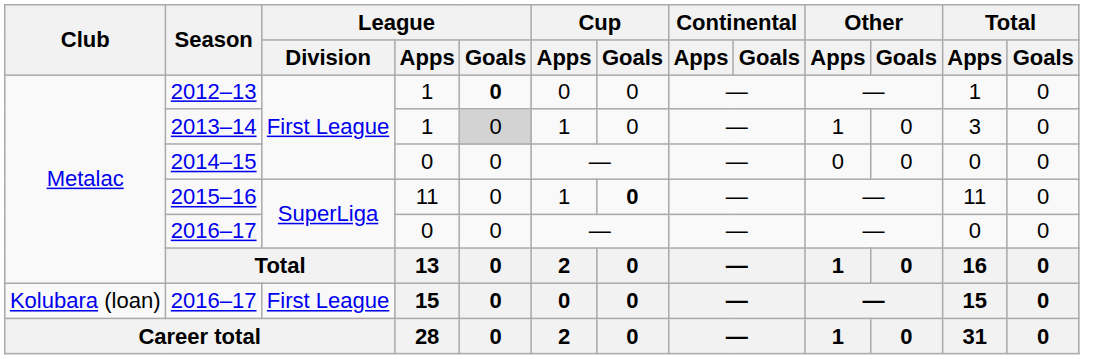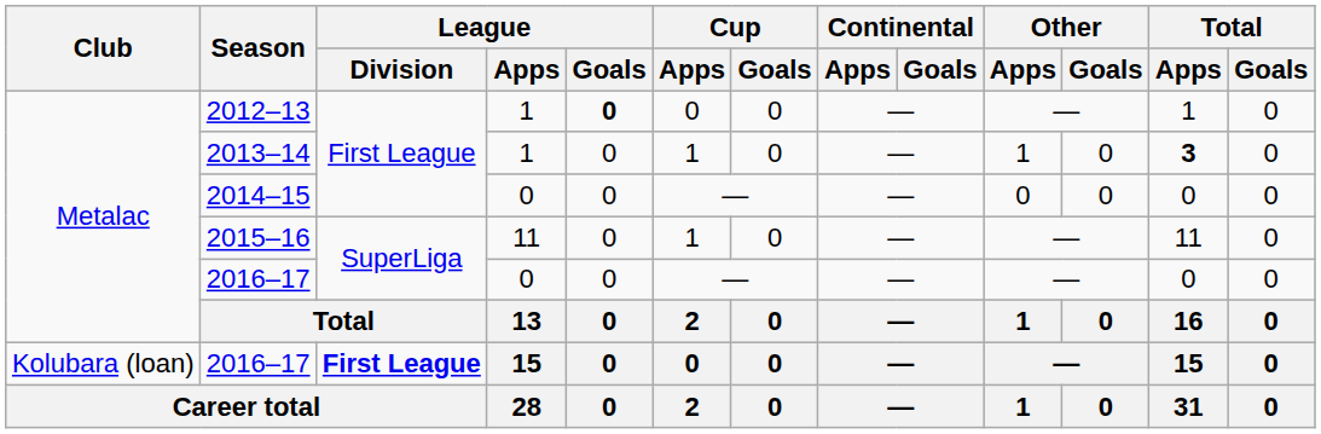2013–14 | League / Goals: lightgrey background -> no background
2013–14 | Total / Apps: normal -> bold
2015–16 | Cup / Goals: bold -> normal
2016–17 / 15 | League / Division: normal -> bold
